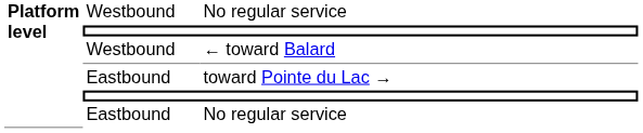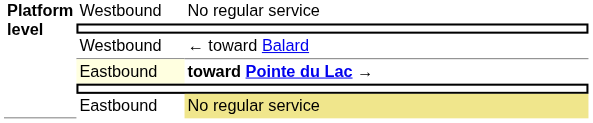toward Pointe du Lac → | column 2: no background -> lightyellow background
toward Pointe du Lac → | column 3: normal -> bold
Eastbound / No regular service | column 3: no background -> khaki background
